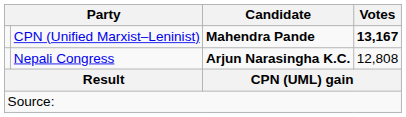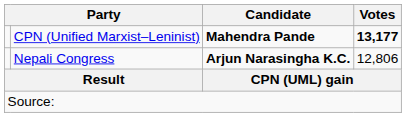CPN (Unified Marxist–Leninist) | Votes: 13,167 -> 13,177
Nepali Congress | Votes: 12,808 -> 12,806
